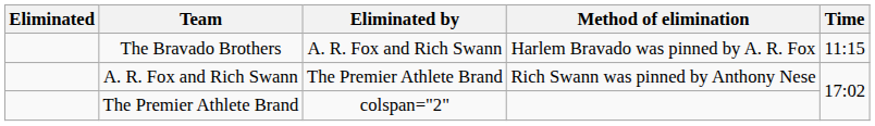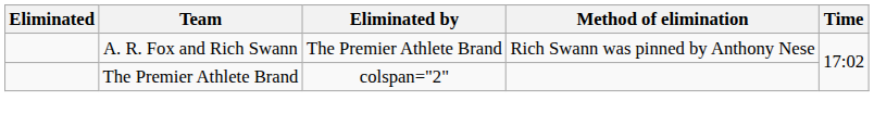- row: The Bravado Brothers | A. R. Fox and Rich Swann | Harlem Bravado was pinned by A. R. Fox | 11:15
